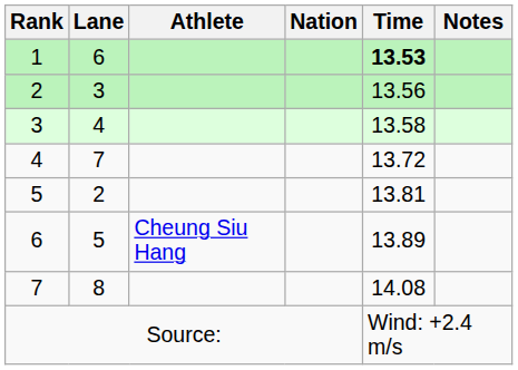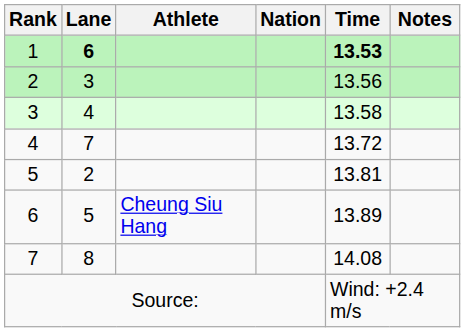1 | Lane: normal -> bold
